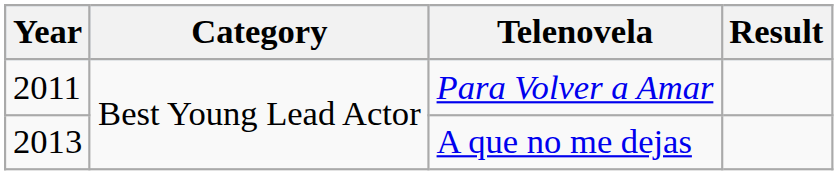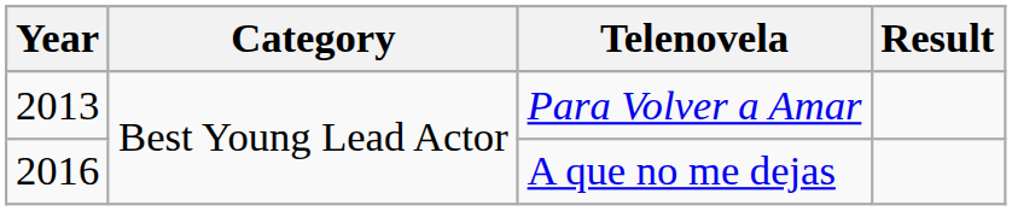Para Volver a Amar | Year: 2011 -> 2013
A que no me dejas | Year: 2013 -> 2016
